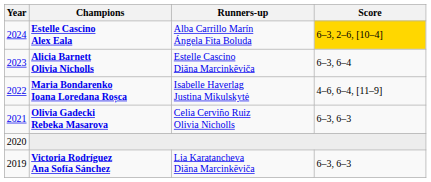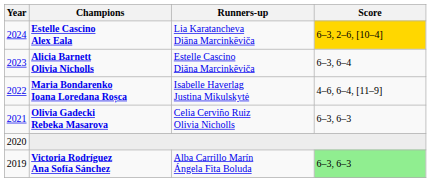Estelle Cascino Alex Eala | Runners-up: Alba Carrillo Marín Ángela Fita Boluda -> Lia Karatancheva Diāna Marcinkēviča
Victoria Rodríguez Ana Sofía Sánchez | Runners-up: Lia Karatancheva Diāna Marcinkēviča -> Alba Carrillo Marín Ángela Fita Boluda
Victoria Rodríguez Ana Sofía Sánchez | Score: no background -> lightgreen background
